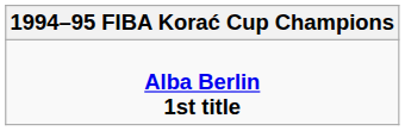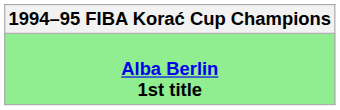row 2 | column 1: no background -> lightgreen background
